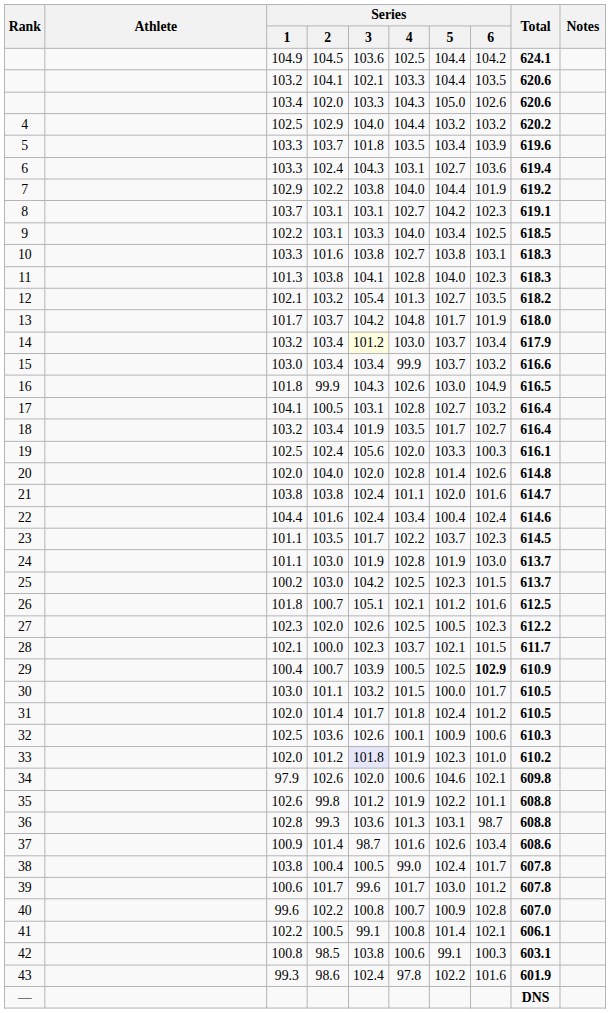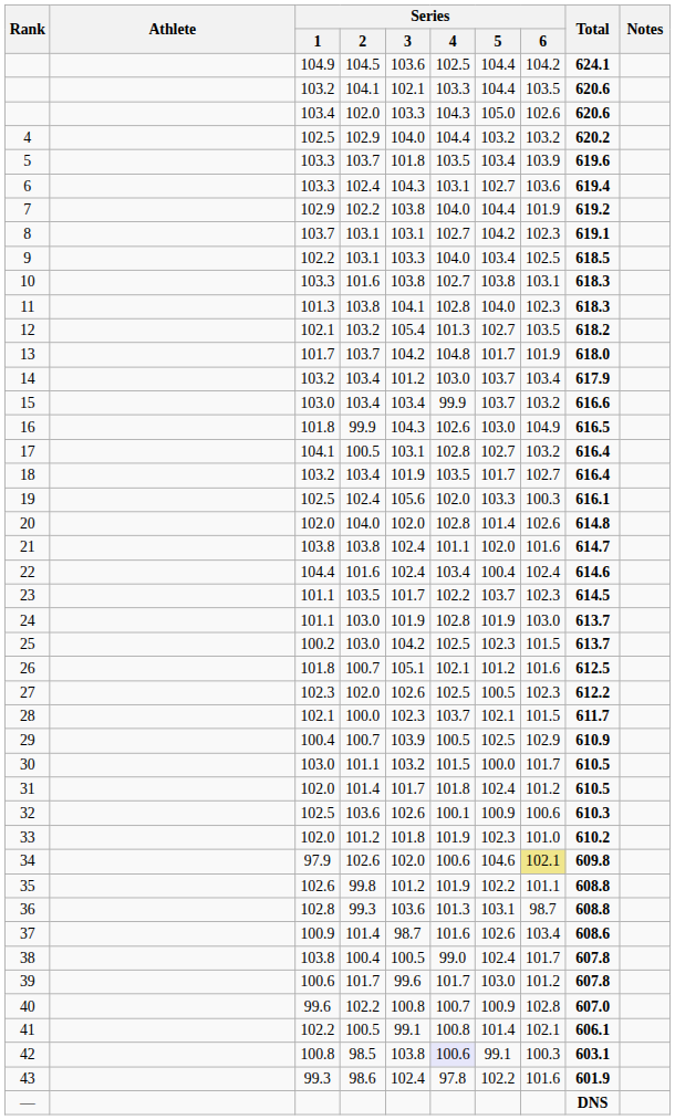14 | Series / 3: lightyellow background -> no background
29 | Series / 6: bold -> normal
33 | Series / 3: lavender background -> no background
34 | Series / 6: no background -> khaki background
42 | Series / 4: no background -> lavender background
